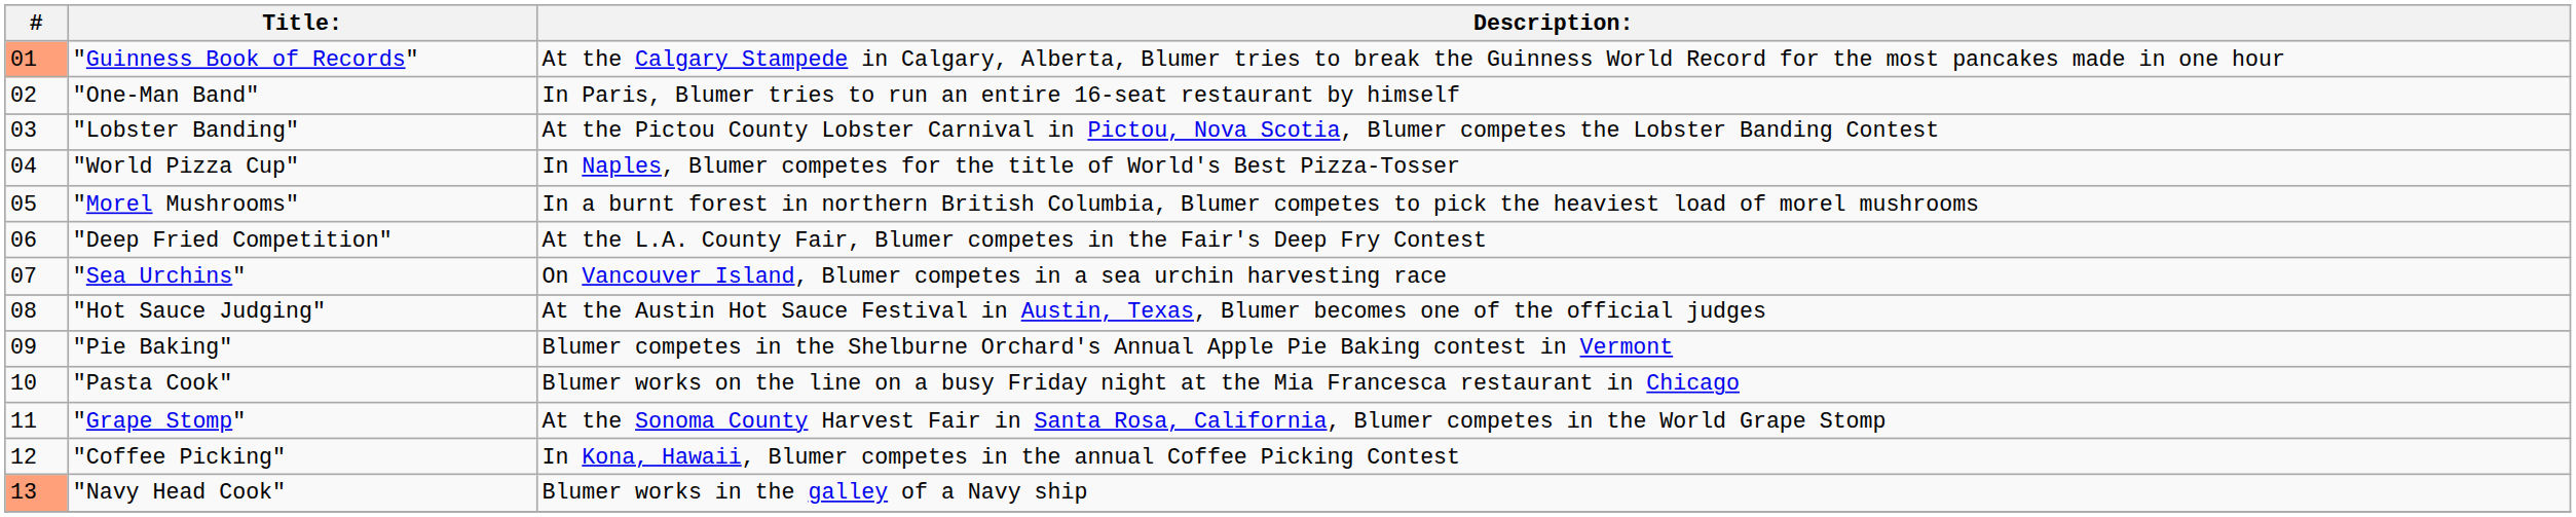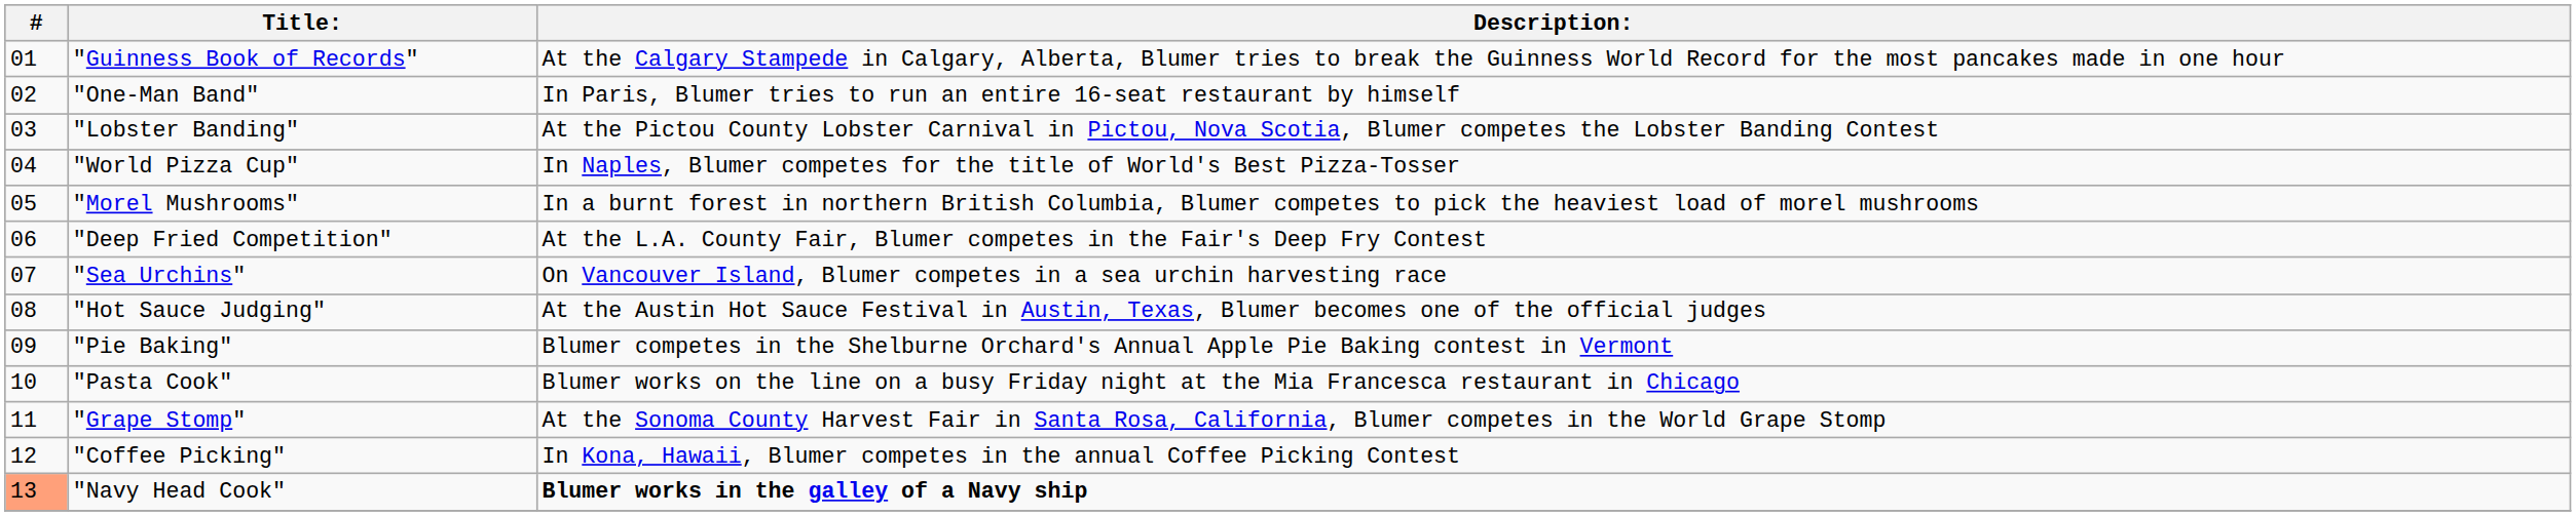"Guinness Book of Records" | #: lightsalmon background -> no background
"Navy Head Cook" | Description:: normal -> bold
